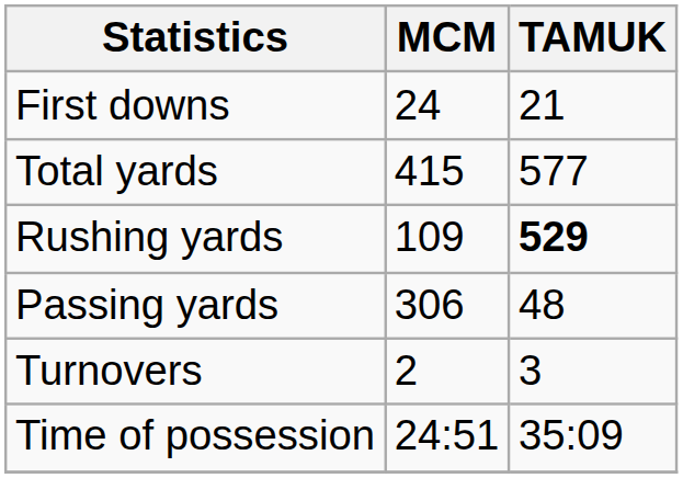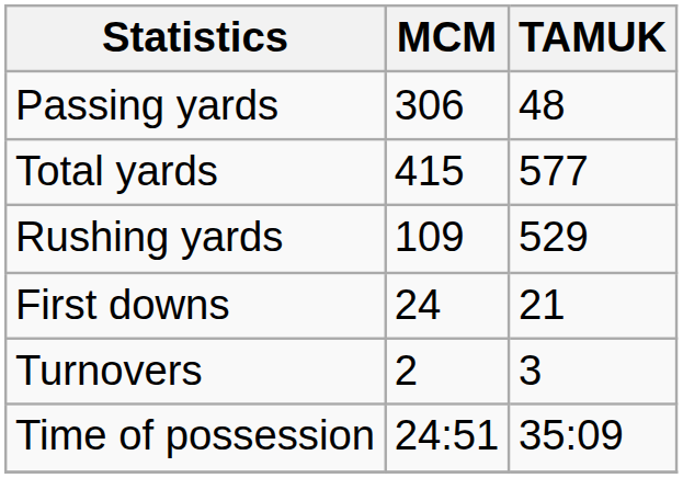rows swapped: First downs <-> Passing yards
Rushing yards | TAMUK: bold -> normal
